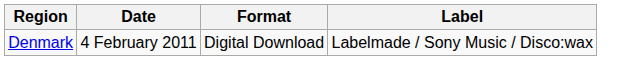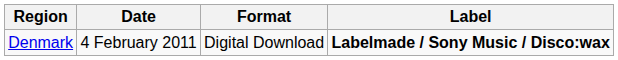Denmark | Label: normal -> bold
